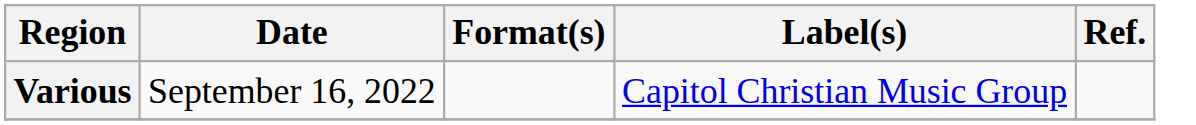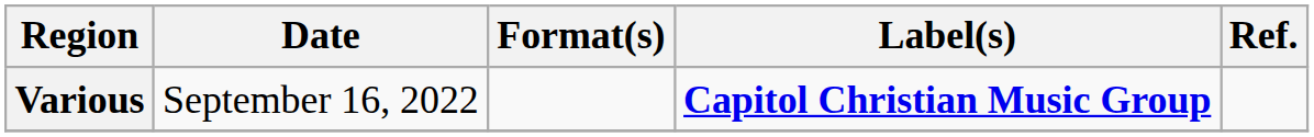Various | Label(s): normal -> bold
